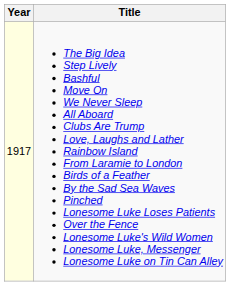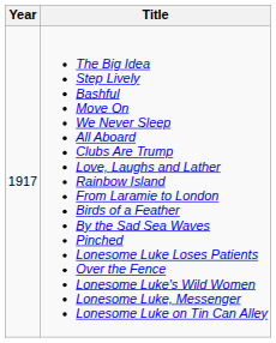row 2 | Year: lightyellow background -> no background
